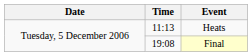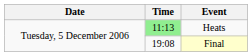Heats | Time: no background -> lightgreen background
